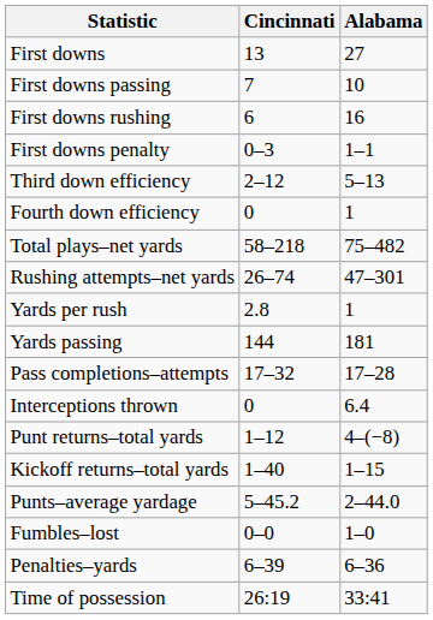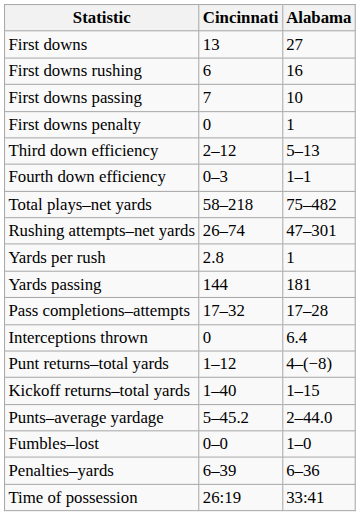rows swapped: First downs rushing <-> First downs passing
First downs penalty | Cincinnati: 0–3 -> 0
First downs penalty | Alabama: 1–1 -> 1
Fourth down efficiency | Cincinnati: 0 -> 0–3
Fourth down efficiency | Alabama: 1 -> 1–1
